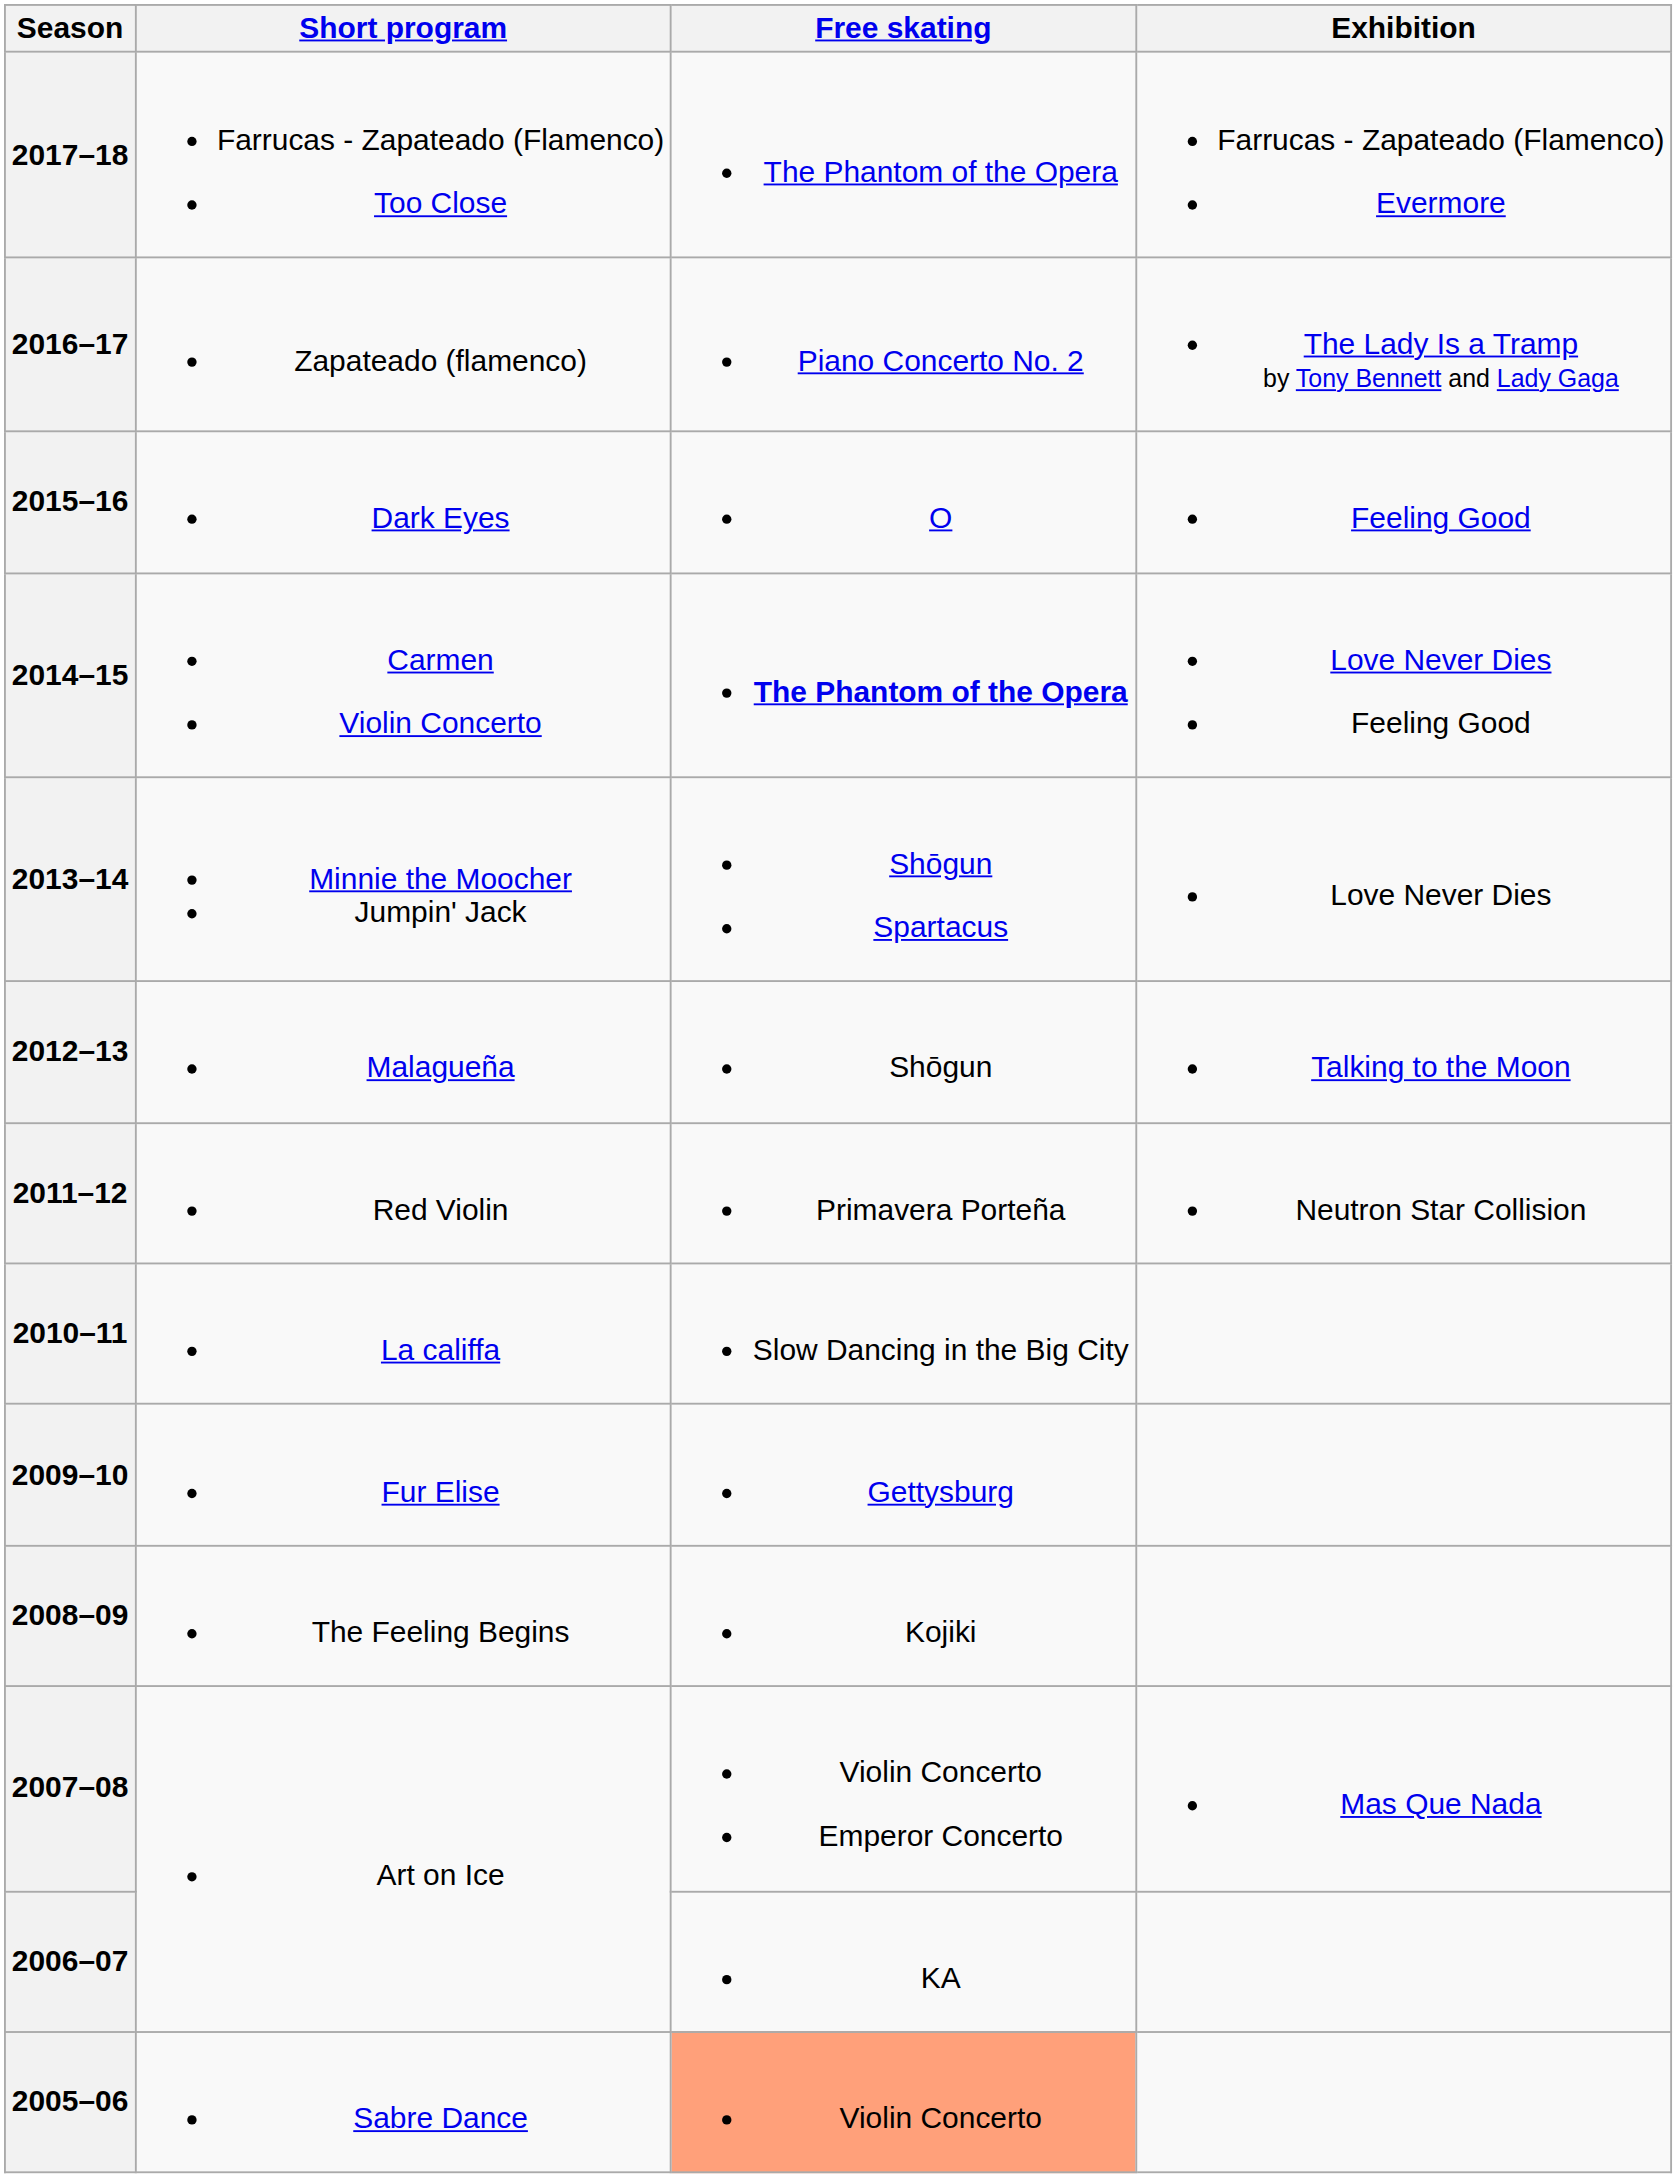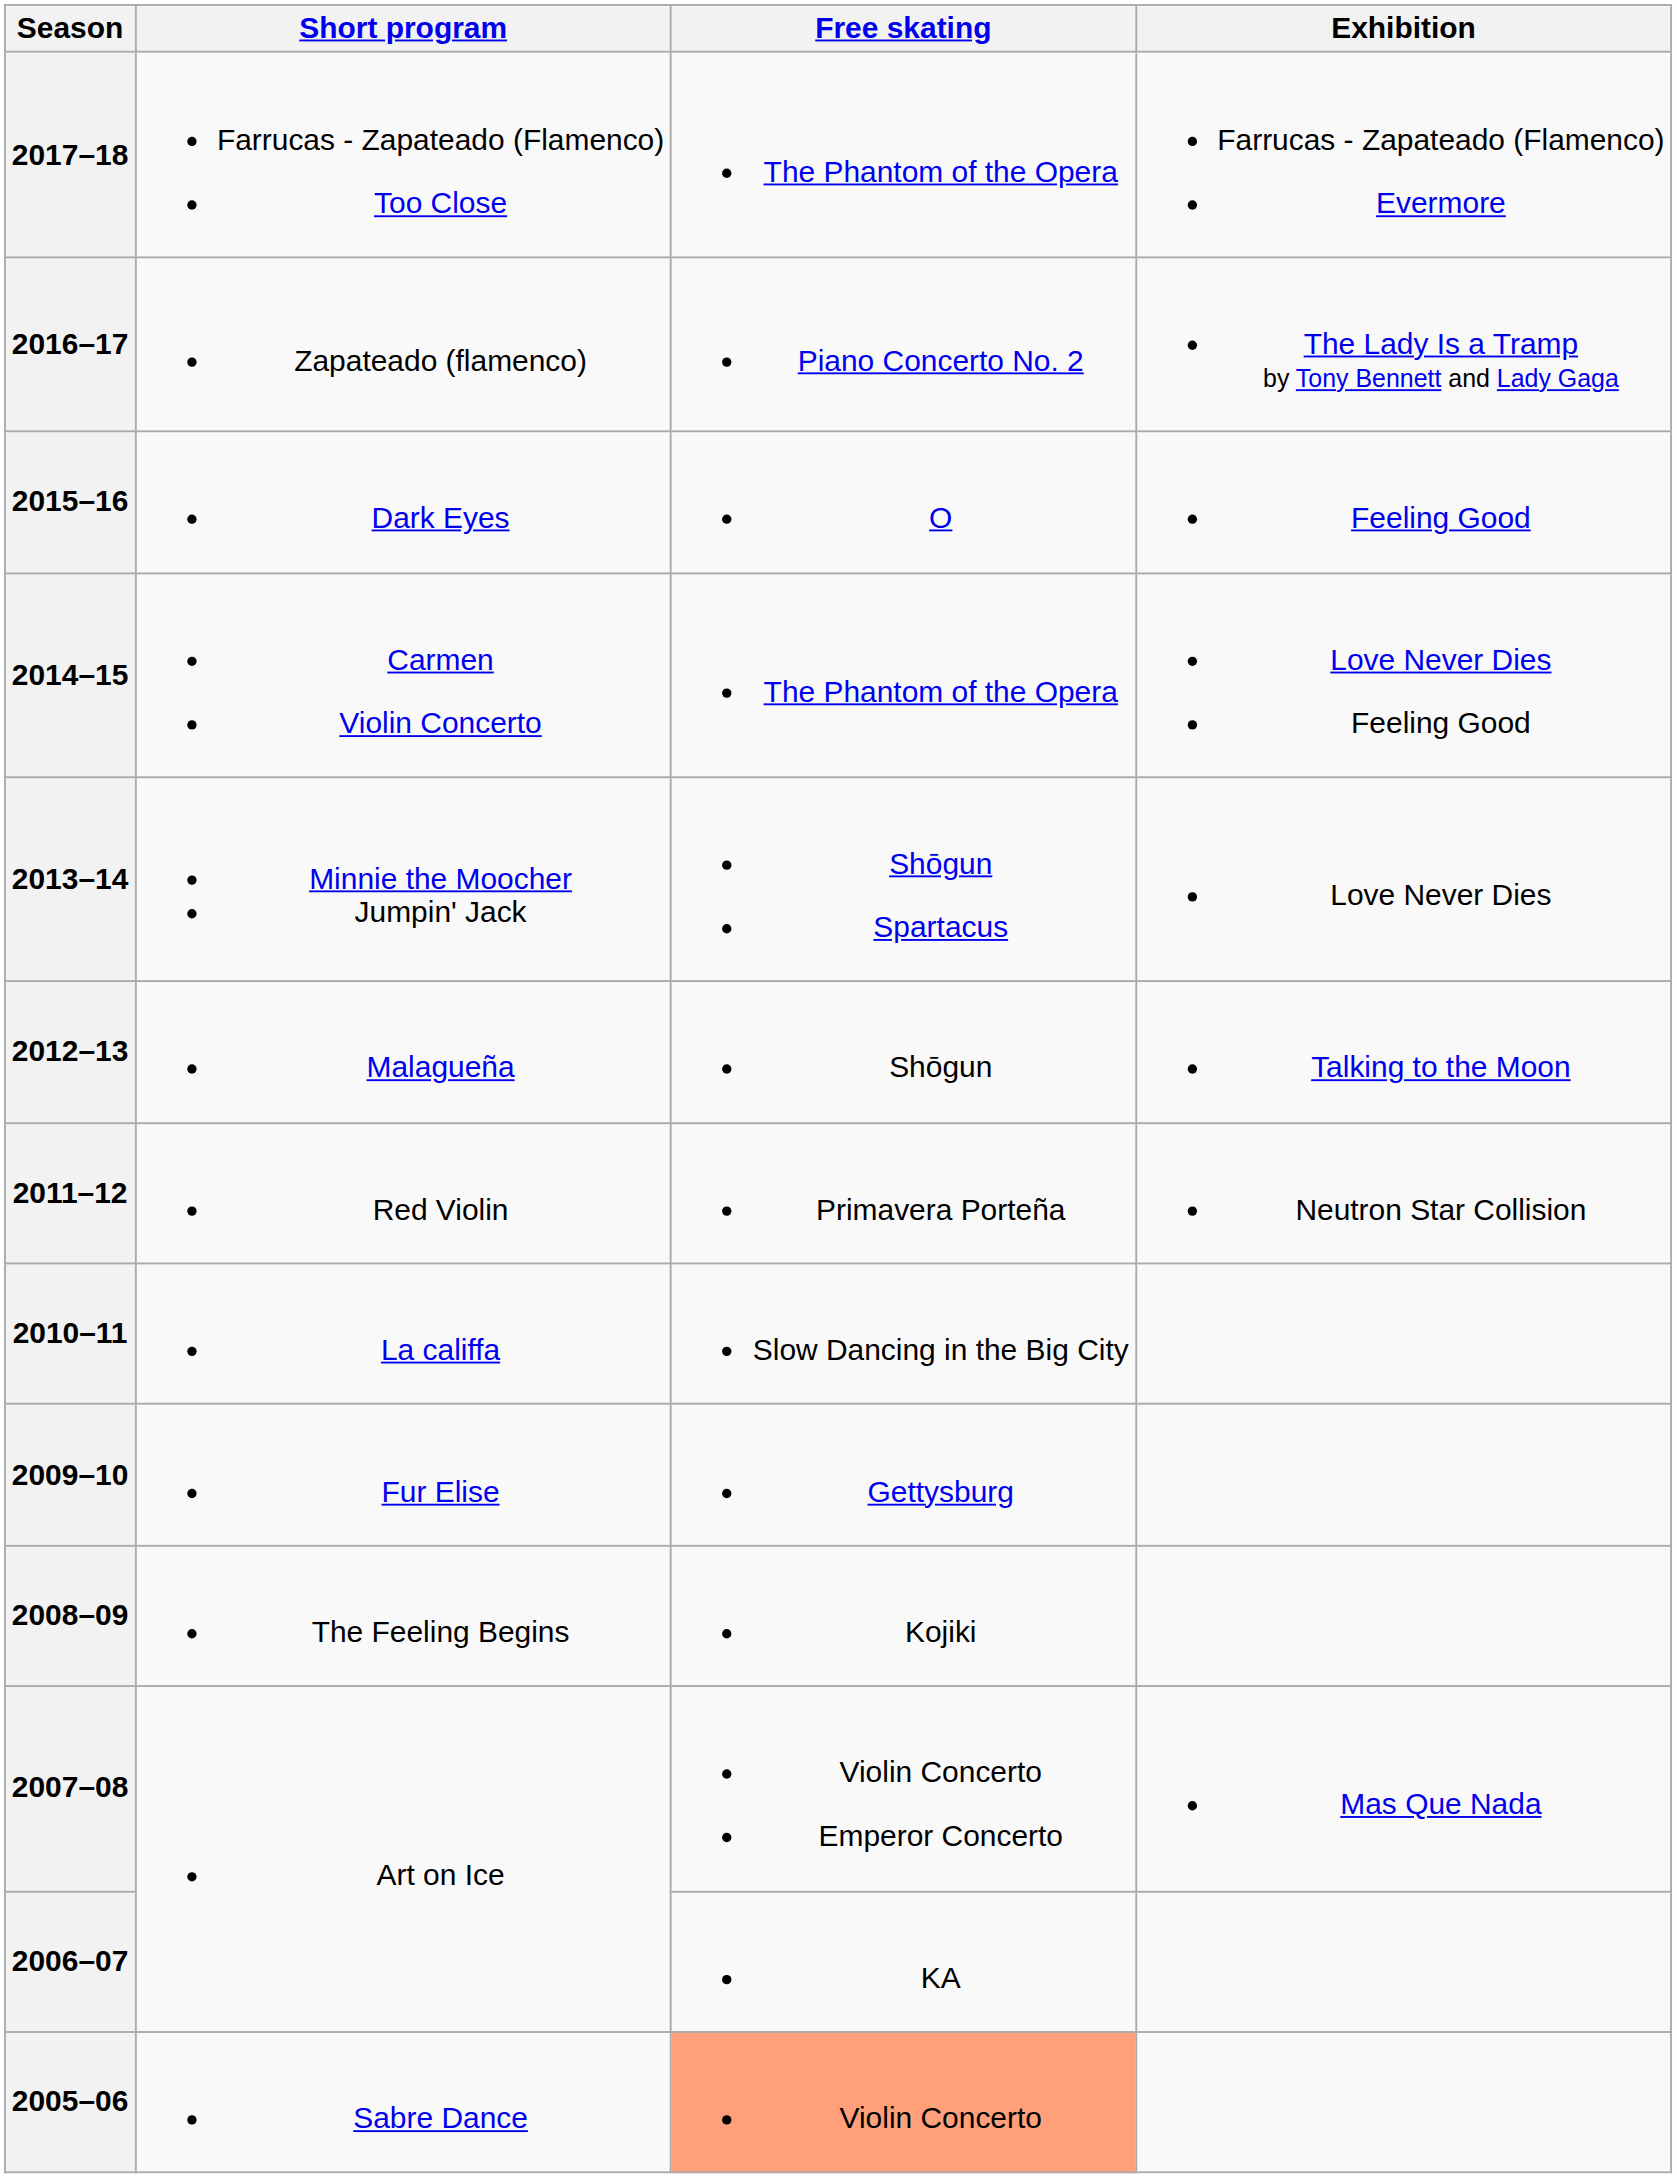2014–15 | Free skating: bold -> normal
